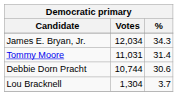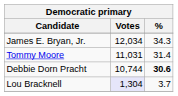Debbie Dorn Pracht | %: normal -> bold
Lou Bracknell | Votes: no background -> lavender background
